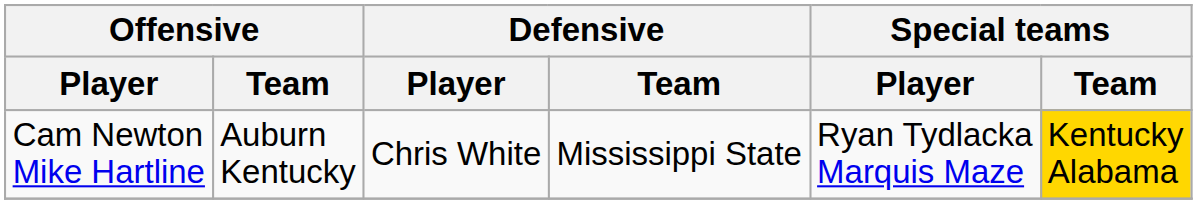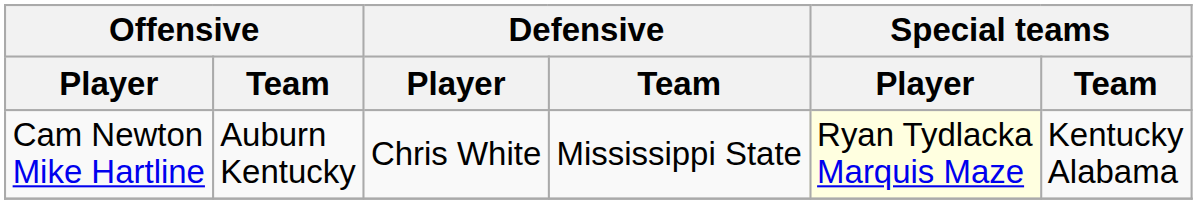Cam Newton Mike Hartline | Special teams / Player: no background -> lightyellow background
Cam Newton Mike Hartline | Special teams / Team: gold background -> no background
